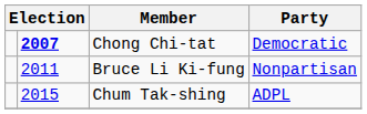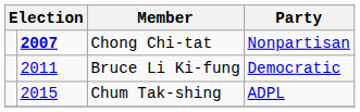Chong Chi-tat | Party: Democratic -> Nonpartisan
Bruce Li Ki-fung | Party: Nonpartisan -> Democratic
